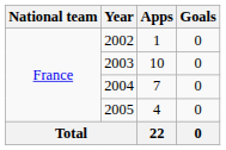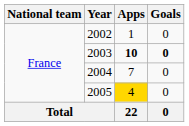2003 | Apps: normal -> bold
2003 | Goals: normal -> bold
2005 | Apps: no background -> gold background
